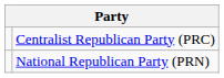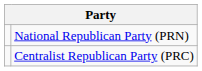rows swapped: National Republican Party (PRN) <-> Centralist Republican Party (PRC)
